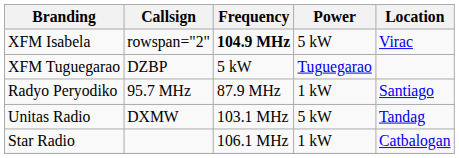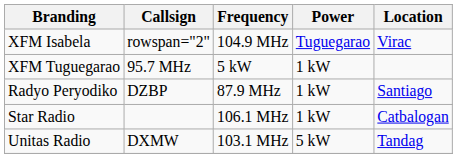XFM Isabela | Frequency: bold -> normal
XFM Isabela | Power: 5 kW -> Tuguegarao
XFM Tuguegarao | Callsign: DZBP -> 95.7 MHz
XFM Tuguegarao | Power: Tuguegarao -> 1 kW
Radyo Peryodiko | Callsign: 95.7 MHz -> DZBP
rows swapped: Star Radio <-> Unitas Radio
